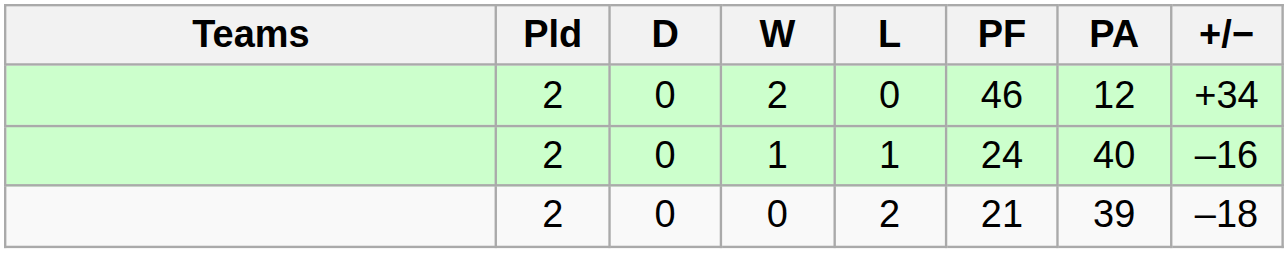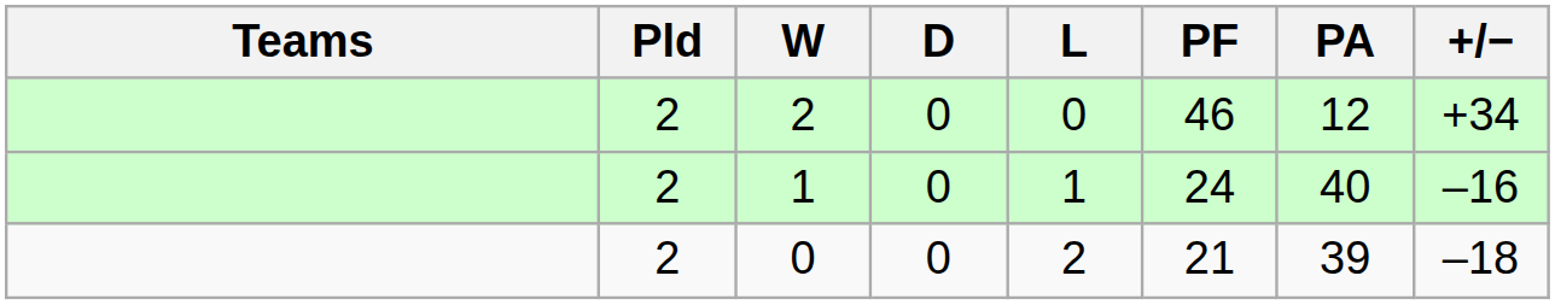columns swapped: W <-> D
